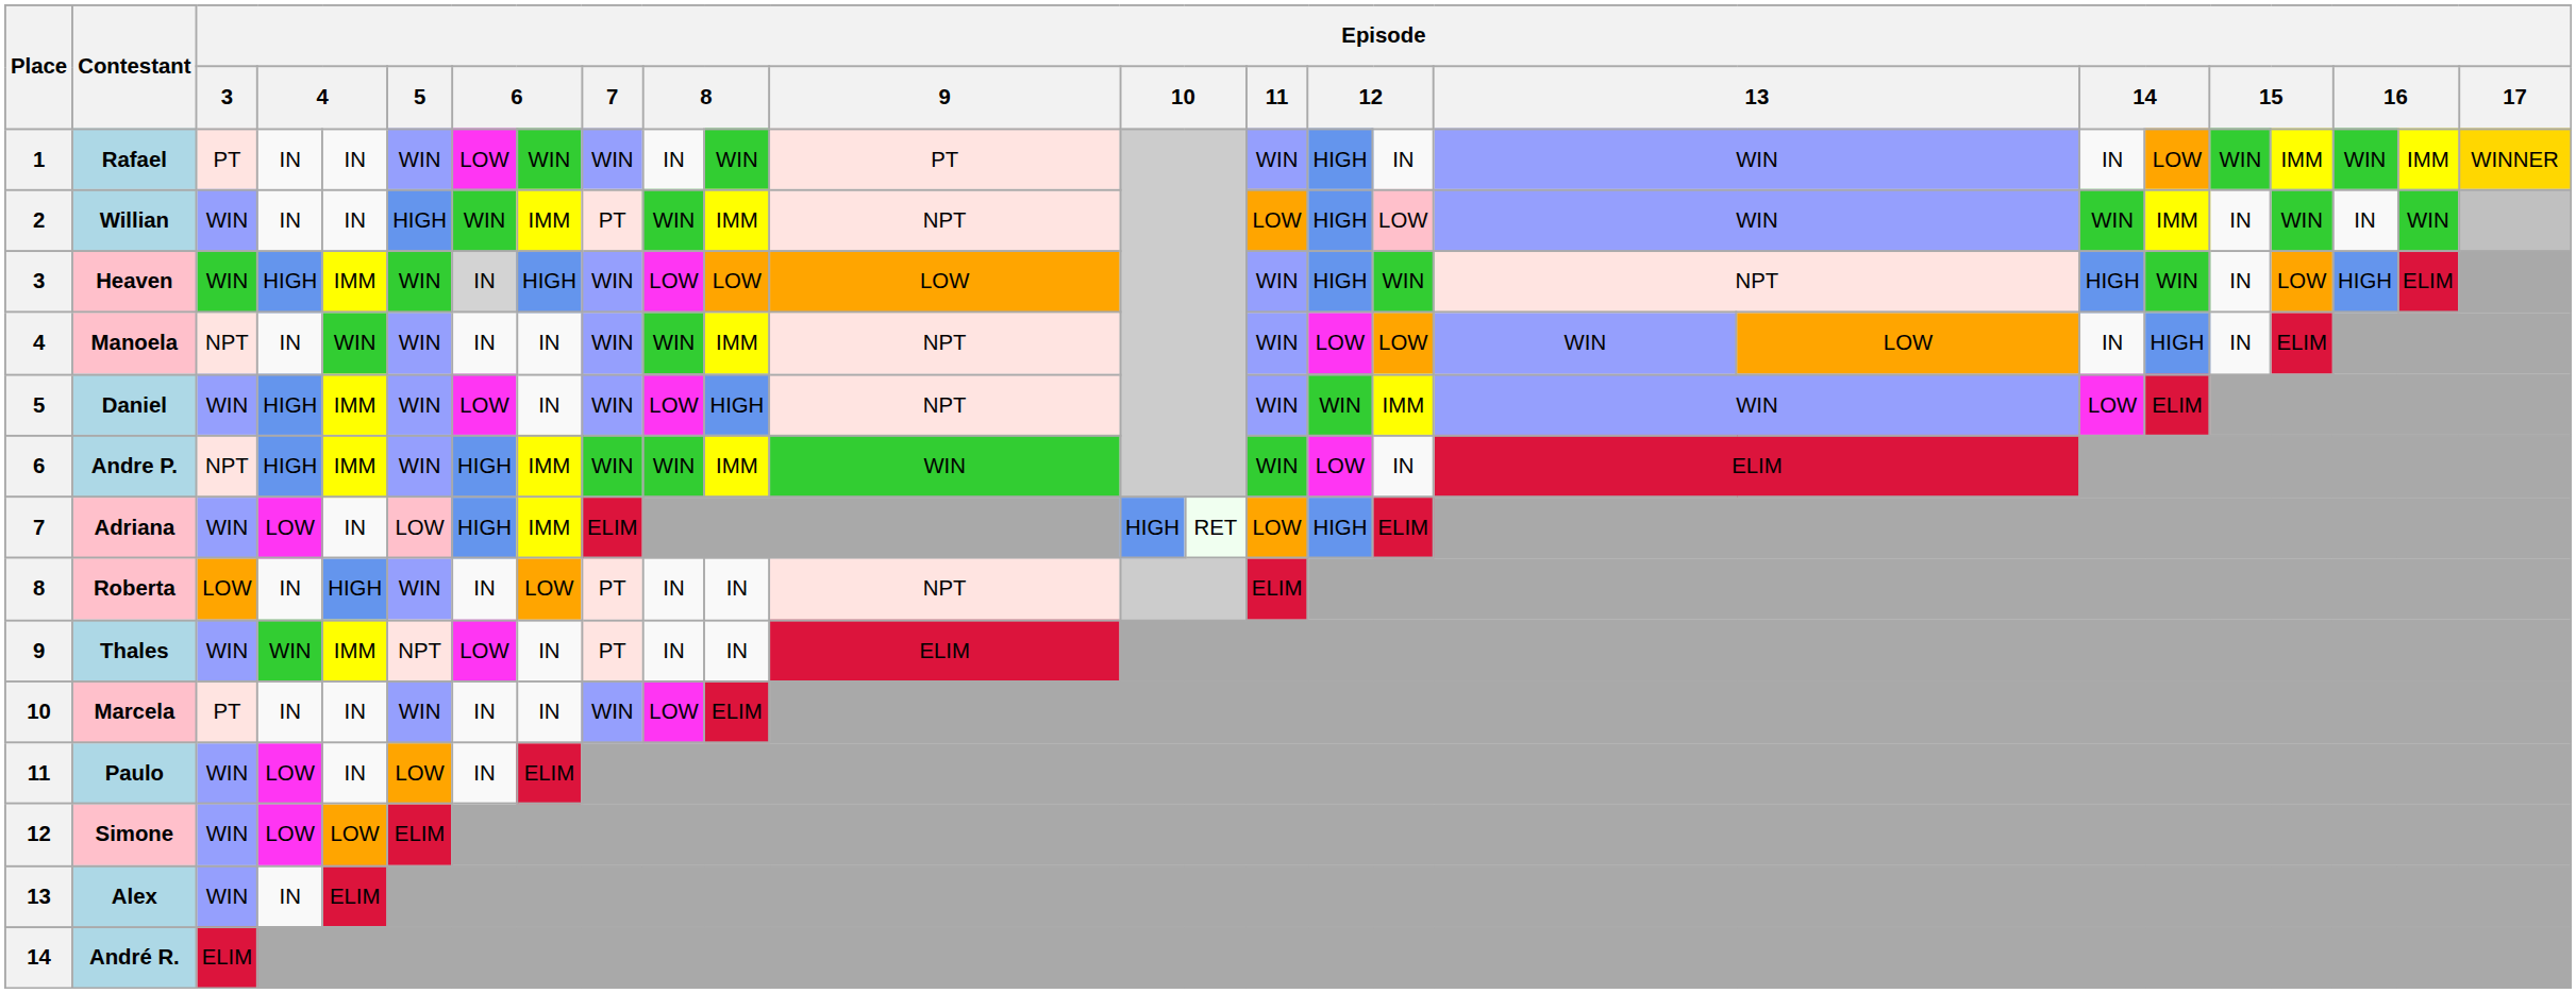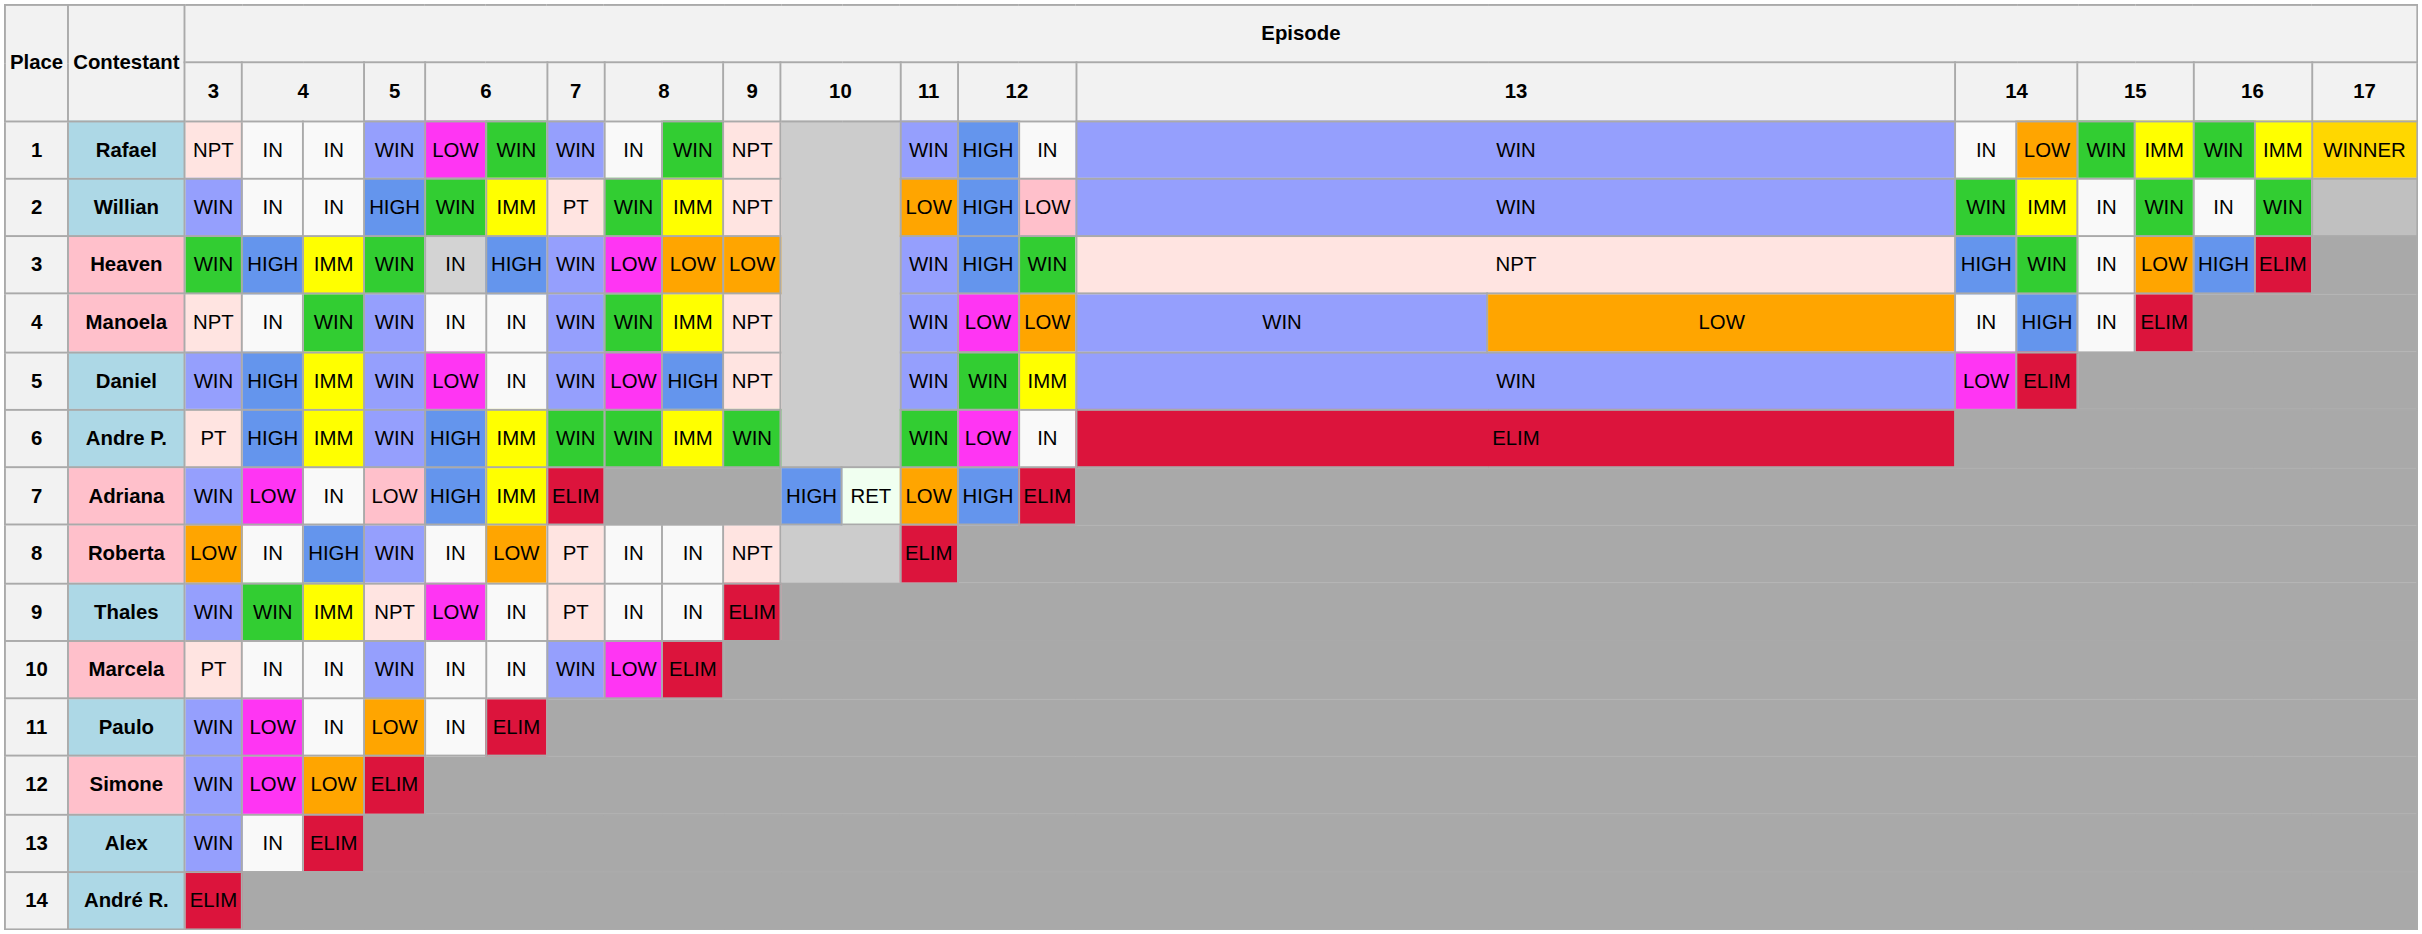Rafael | Episode / 3: PT -> NPT
Rafael | Episode / 9: PT -> NPT
Andre P. | Episode / 3: NPT -> PT
